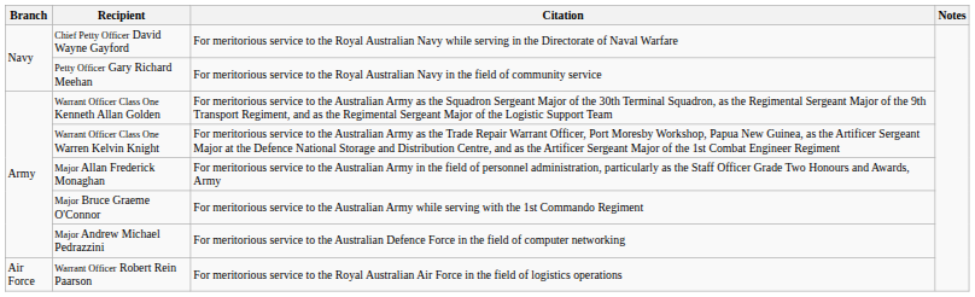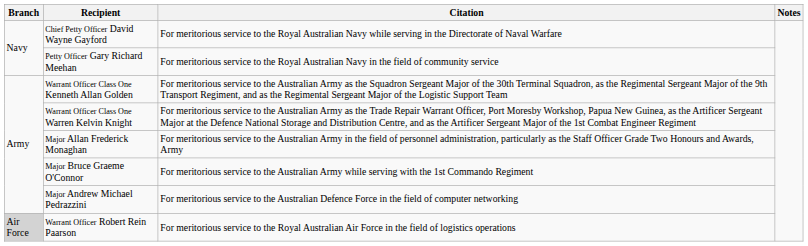Warrant Officer Robert Rein Paarson | Branch: no background -> lightgrey background
